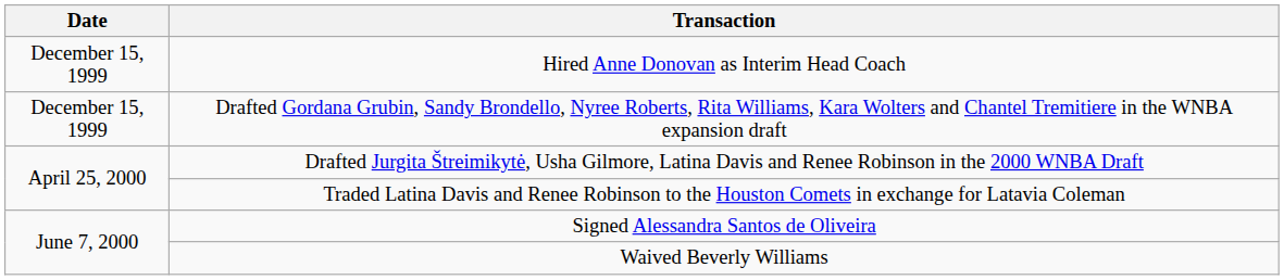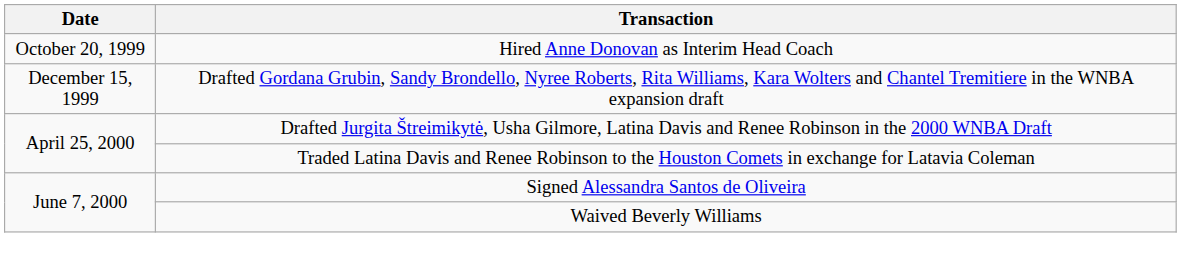Hired Anne Donovan as Interim Head Coach | Date: December 15, 1999 -> October 20, 1999
